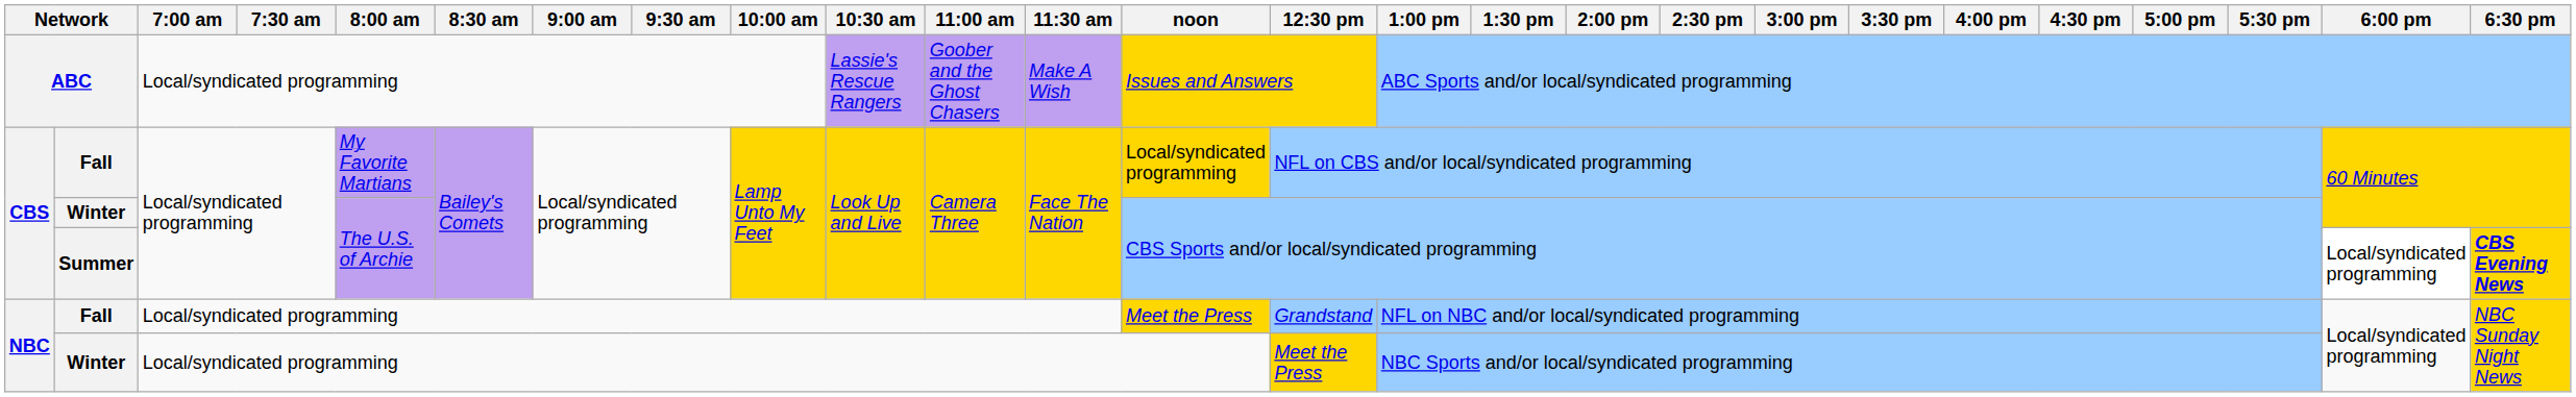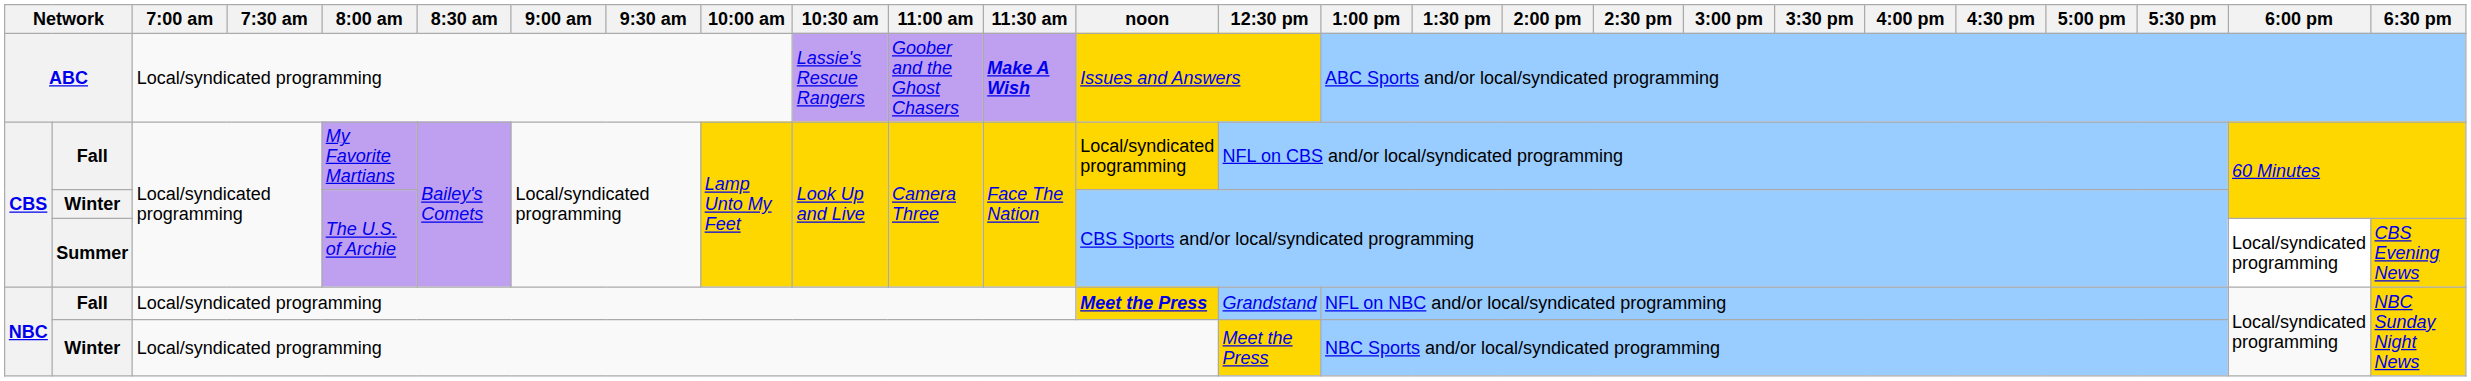ABC | 11:30 am: normal -> bold
Summer | 6:30 pm: bold -> normal
NBC / Fall | noon: normal -> bold
